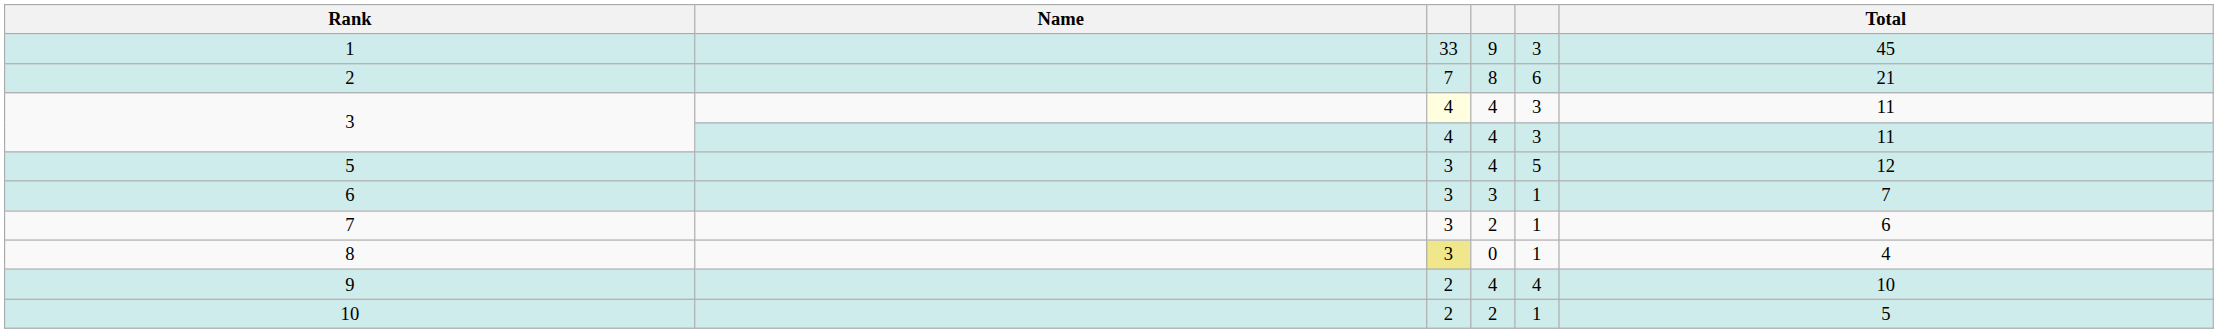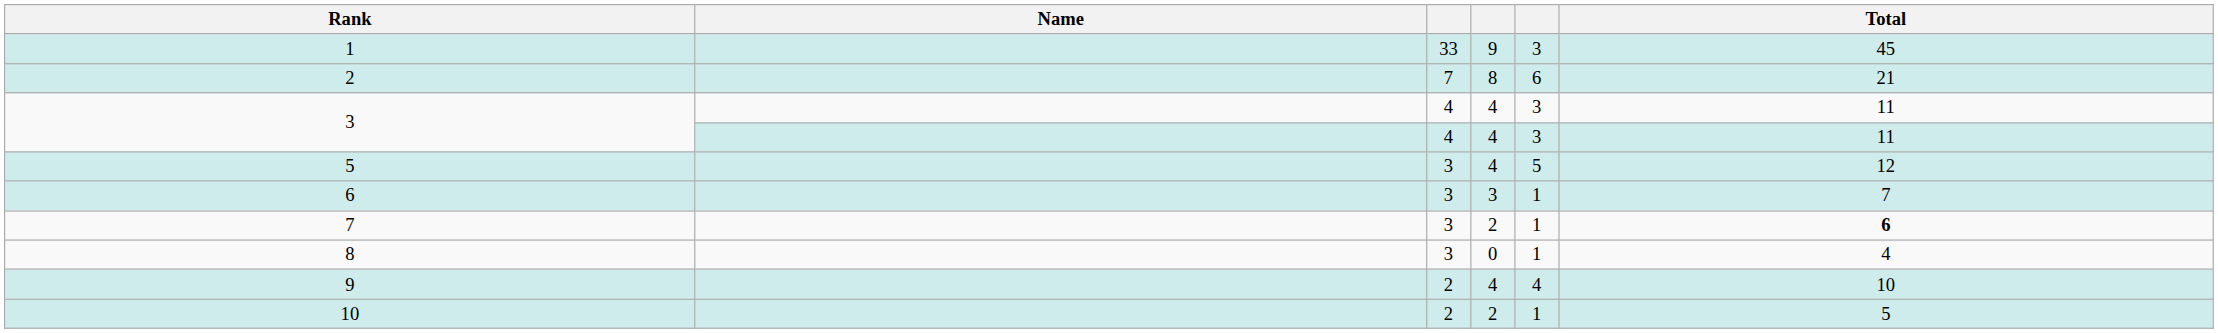row 4 | column 3: lightyellow background -> no background
row 8 | Total: normal -> bold
row 9 | column 3: khaki background -> no background
